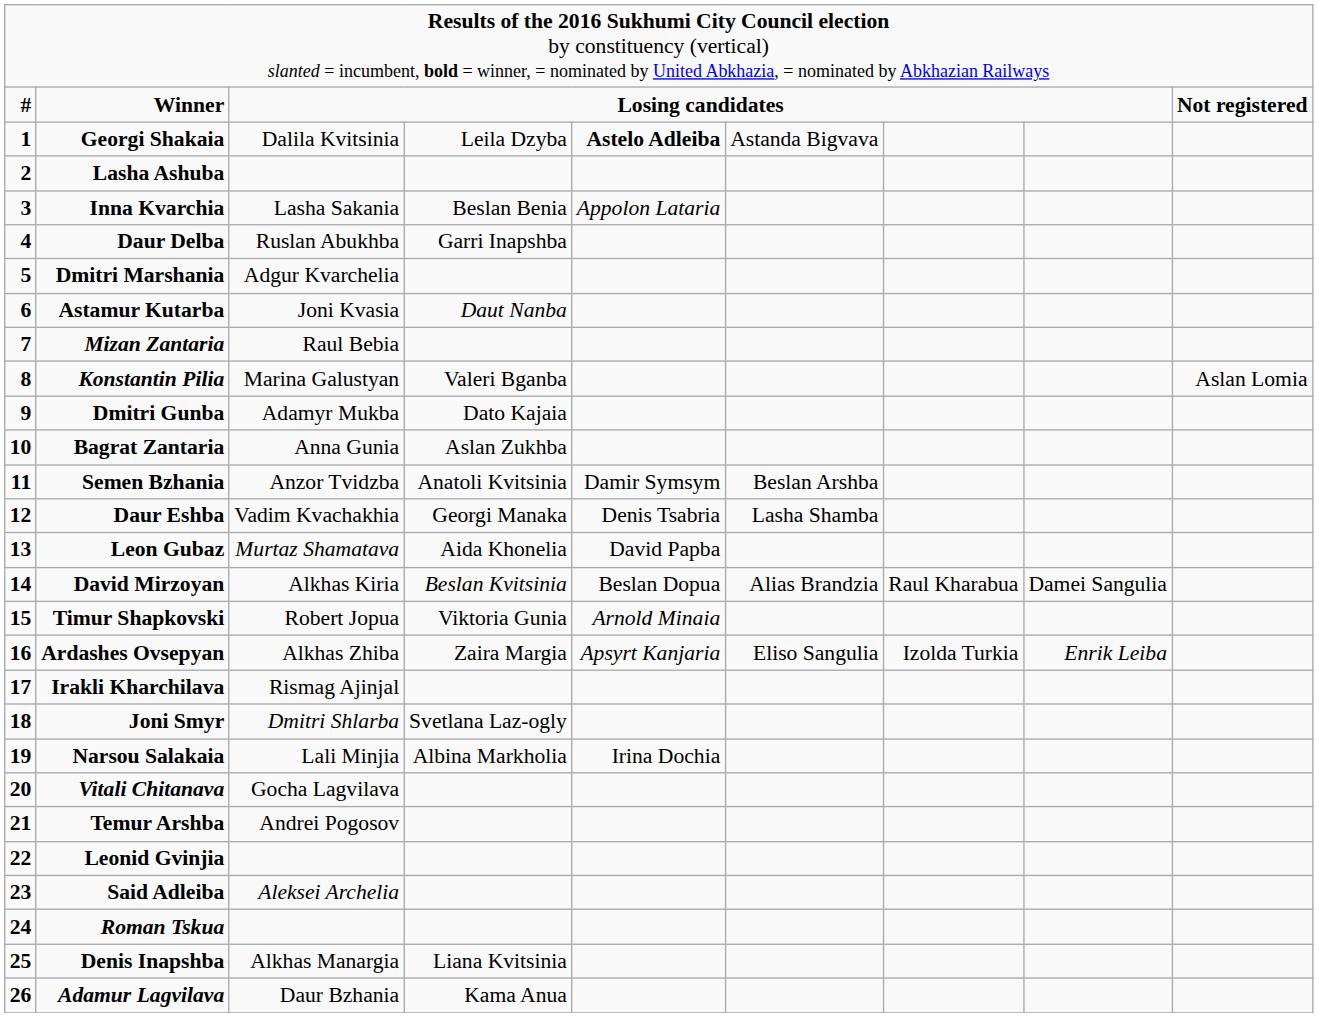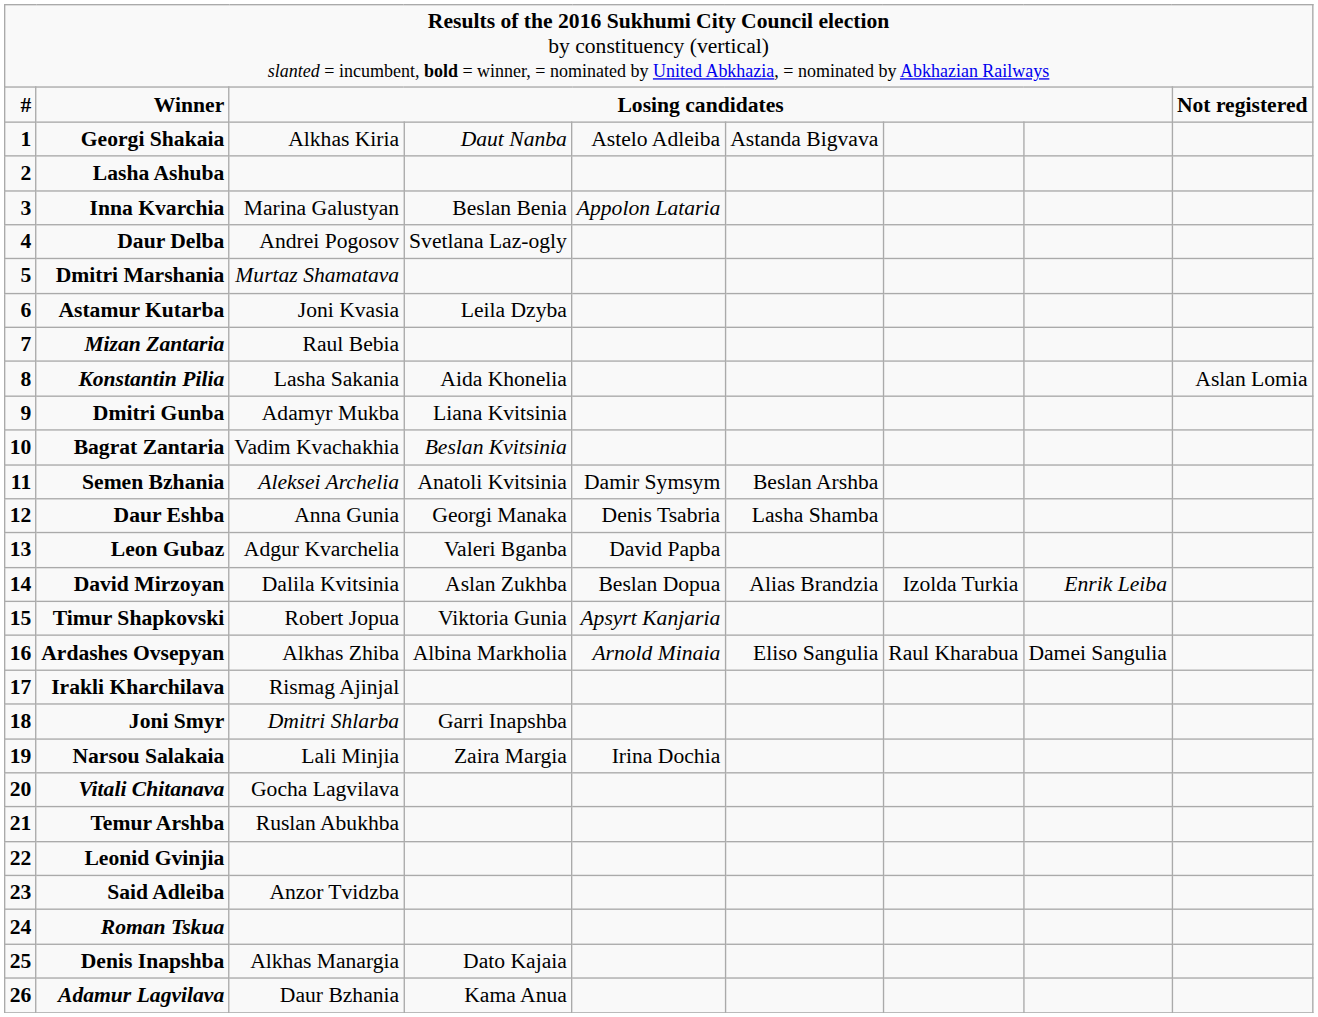Georgi Shakaia | column 3: Dalila Kvitsinia -> Alkhas Kiria
Georgi Shakaia | column 4: Leila Dzyba -> Daut Nanba
Georgi Shakaia | column 5: bold -> normal
Inna Kvarchia | column 3: Lasha Sakania -> Marina Galustyan
Daur Delba | column 3: Ruslan Abukhba -> Andrei Pogosov
Daur Delba | column 4: Garri Inapshba -> Svetlana Laz-ogly
Dmitri Marshania | column 3: Adgur Kvarchelia -> Murtaz Shamatava
Astamur Kutarba | column 4: Daut Nanba -> Leila Dzyba
Konstantin Pilia | column 3: Marina Galustyan -> Lasha Sakania
Konstantin Pilia | column 4: Valeri Bganba -> Aida Khonelia
Dmitri Gunba | column 4: Dato Kajaia -> Liana Kvitsinia
Bagrat Zantaria | column 3: Anna Gunia -> Vadim Kvachakhia
Bagrat Zantaria | column 4: Aslan Zukhba -> Beslan Kvitsinia
Semen Bzhania | column 3: Anzor Tvidzba -> Aleksei Archelia
Daur Eshba | column 3: Vadim Kvachakhia -> Anna Gunia
Leon Gubaz | column 3: Murtaz Shamatava -> Adgur Kvarchelia
Leon Gubaz | column 4: Aida Khonelia -> Valeri Bganba
David Mirzoyan | column 3: Alkhas Kiria -> Dalila Kvitsinia
David Mirzoyan | column 4: Beslan Kvitsinia -> Aslan Zukhba
David Mirzoyan | column 7: Raul Kharabua -> Izolda Turkia
David Mirzoyan | column 8: Damei Sangulia -> Enrik Leiba
Timur Shapkovski | column 5: Arnold Minaia -> Apsyrt Kanjaria
Ardashes Ovsepyan | column 4: Zaira Margia -> Albina Markholia
Ardashes Ovsepyan | column 5: Apsyrt Kanjaria -> Arnold Minaia
Ardashes Ovsepyan | column 7: Izolda Turkia -> Raul Kharabua
Ardashes Ovsepyan | column 8: Enrik Leiba -> Damei Sangulia
Joni Smyr | column 4: Svetlana Laz-ogly -> Garri Inapshba
Narsou Salakaia | column 4: Albina Markholia -> Zaira Margia
Temur Arshba | column 3: Andrei Pogosov -> Ruslan Abukhba
Said Adleiba | column 3: Aleksei Archelia -> Anzor Tvidzba
Denis Inapshba | column 4: Liana Kvitsinia -> Dato Kajaia
